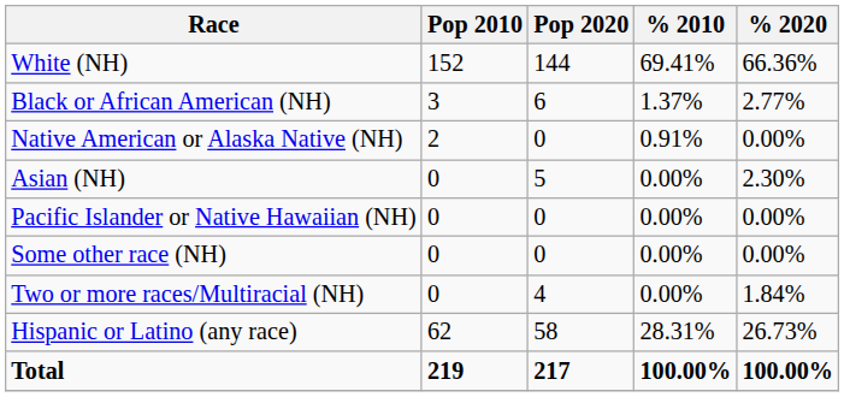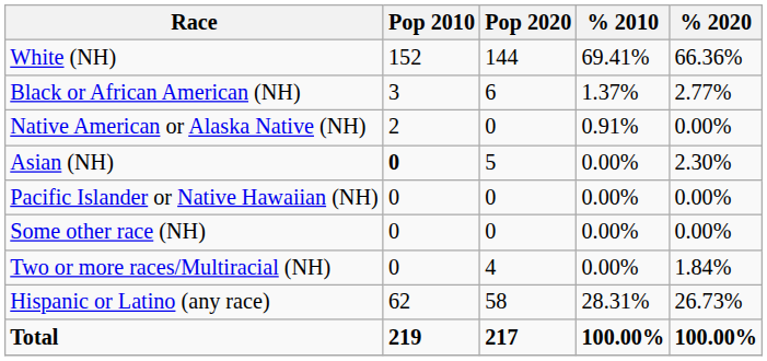Asian (NH) | Pop 2010: normal -> bold
